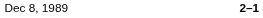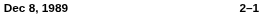Dec 8, 1989 | column 1: normal -> bold
